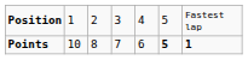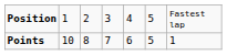Points | column 6: bold -> normal
Points | column 7: bold -> normal
